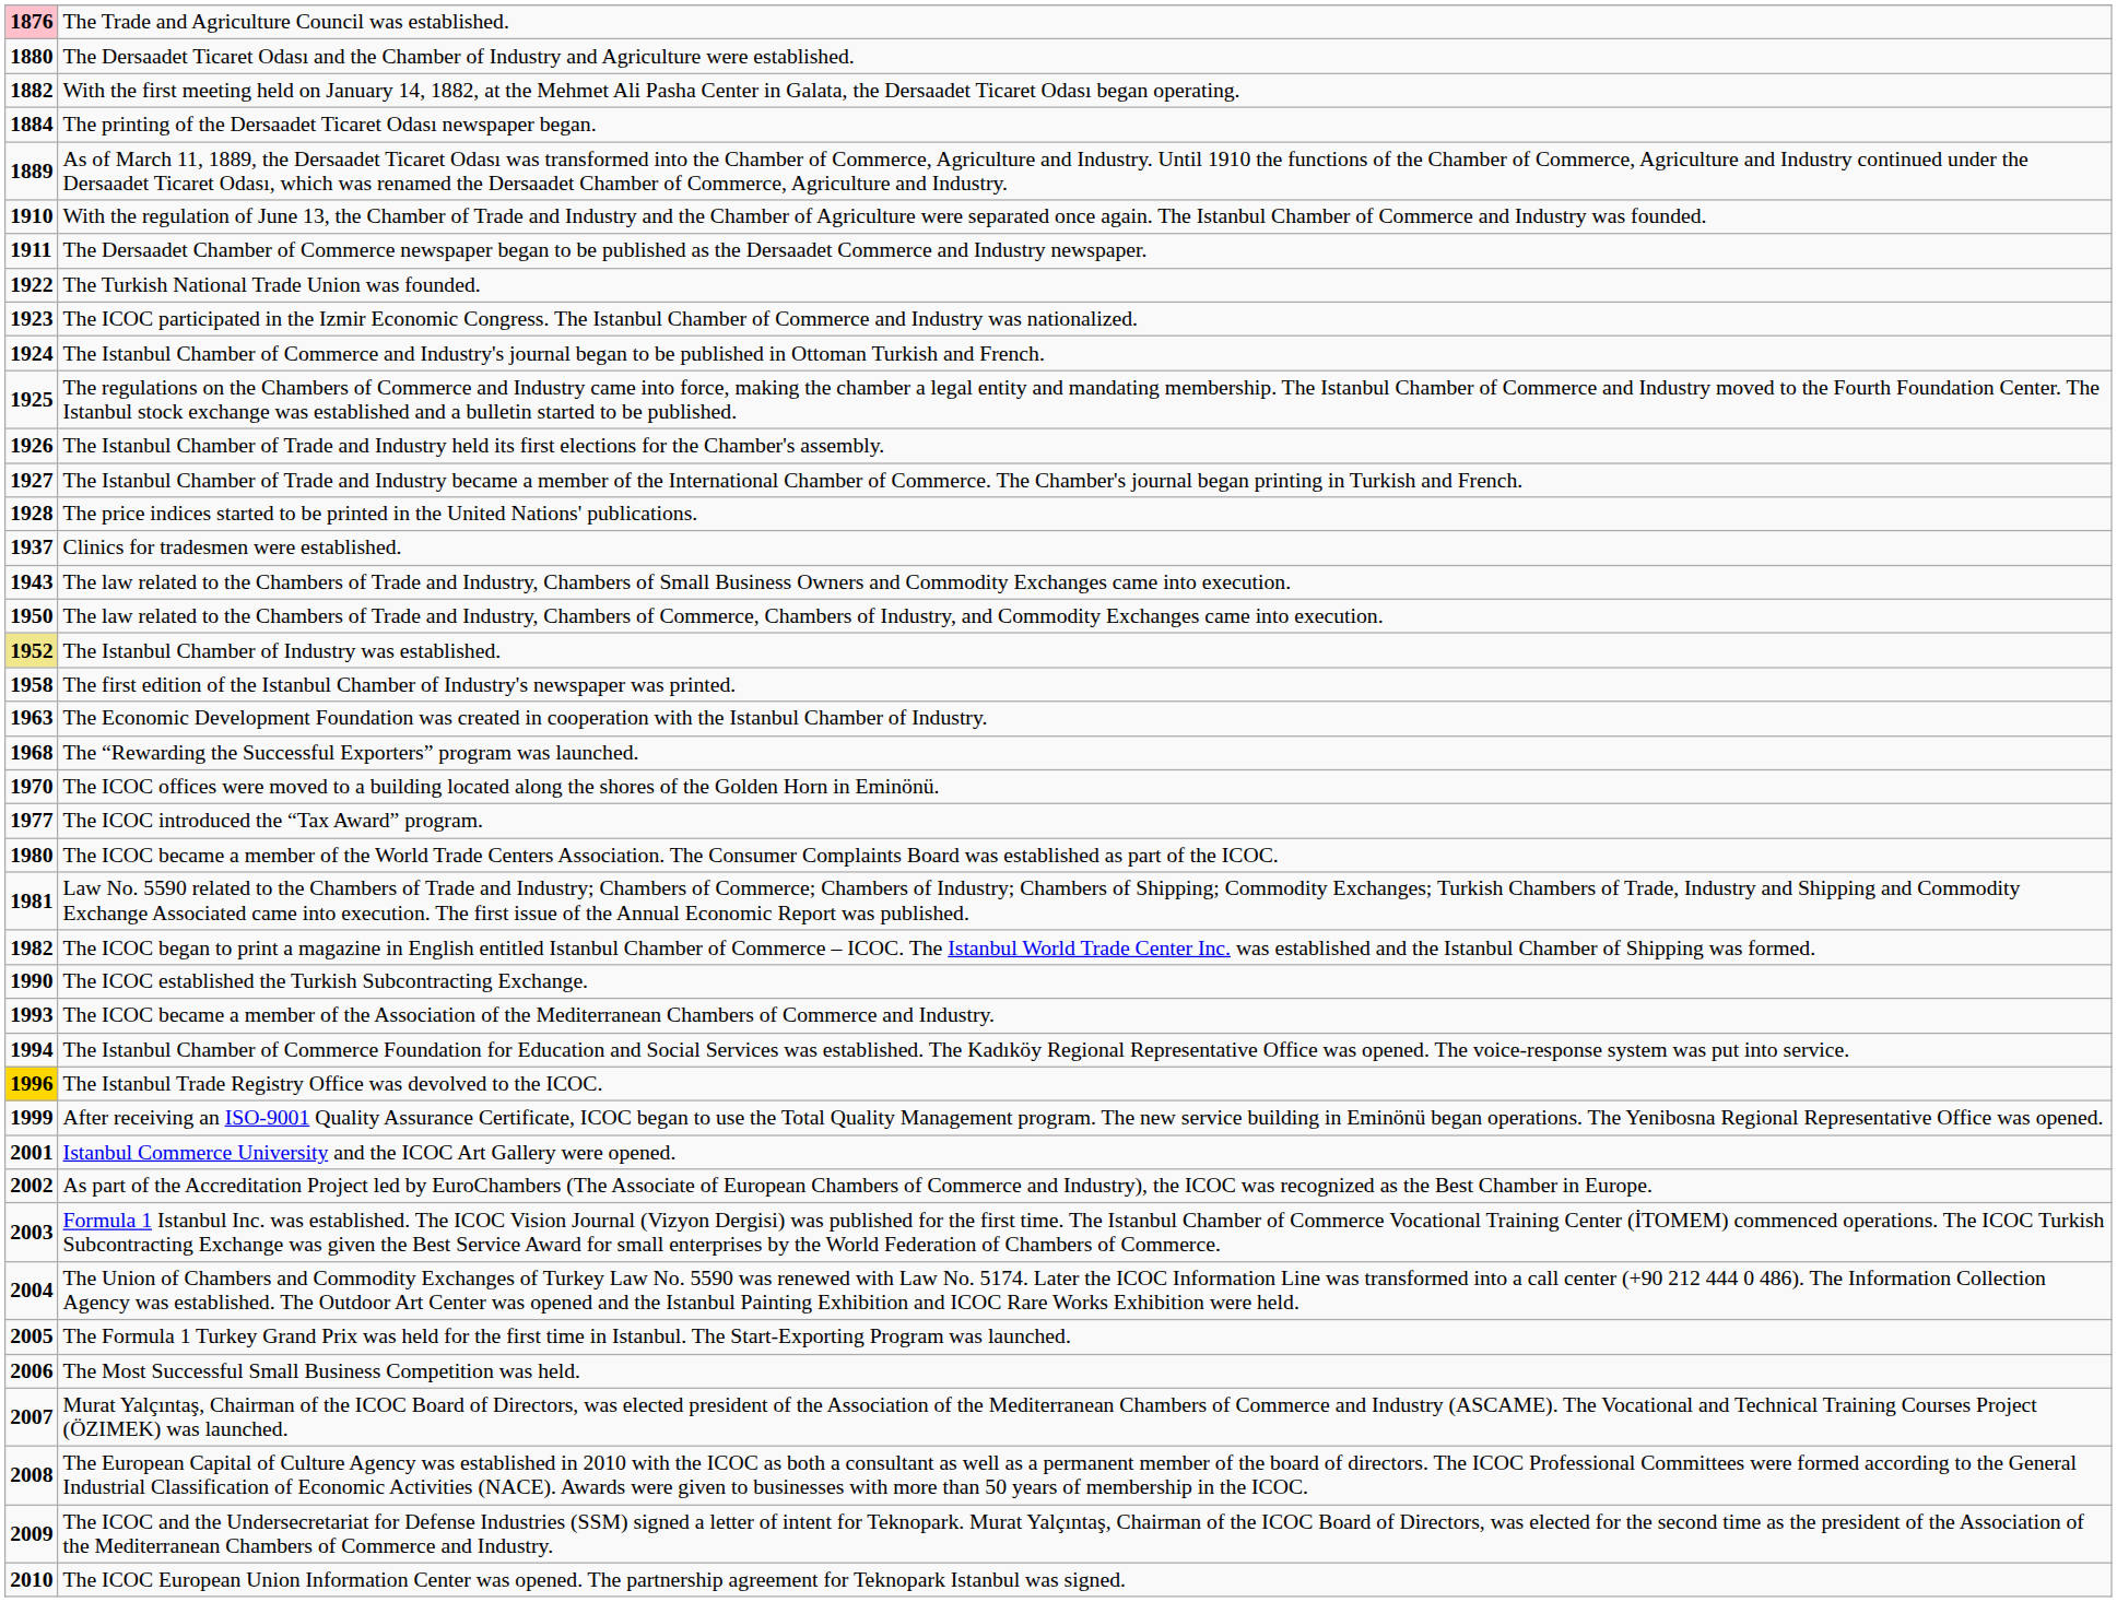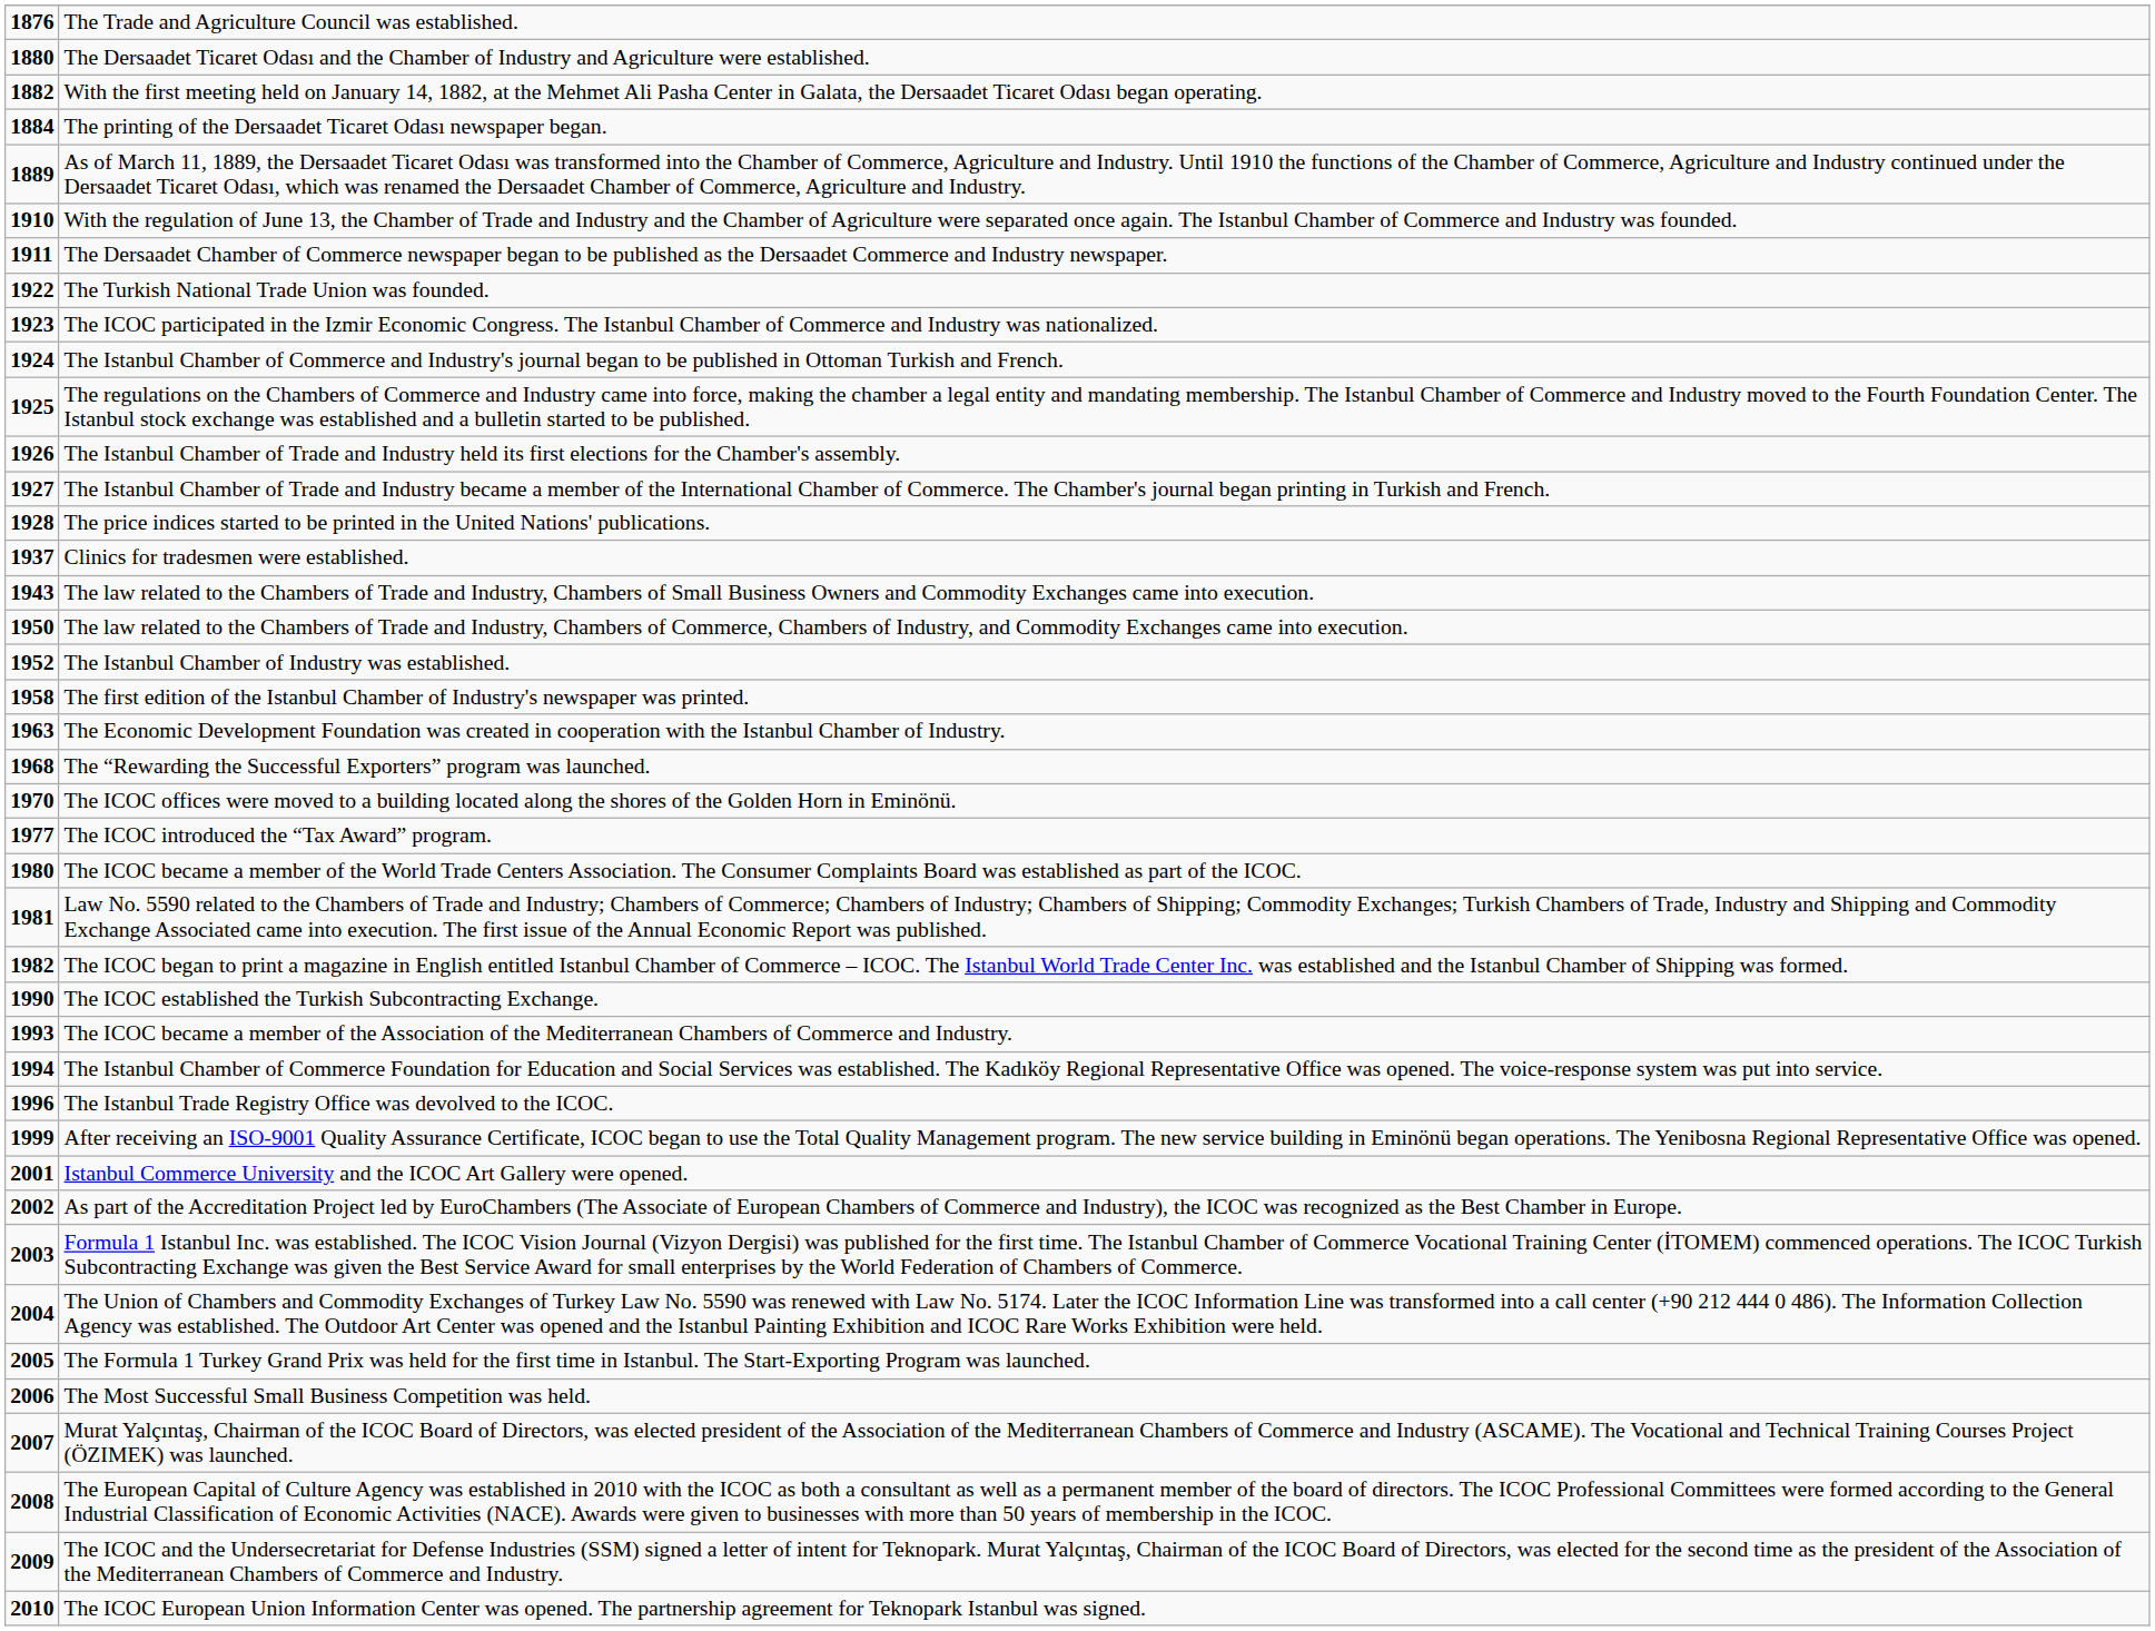The Trade and Agriculture Council was established. | column 1: pink background -> no background
The Istanbul Chamber of Industry was established. | column 1: khaki background -> no background
The Istanbul Trade Registry Office was devolved to the ICOC. | column 1: gold background -> no background
